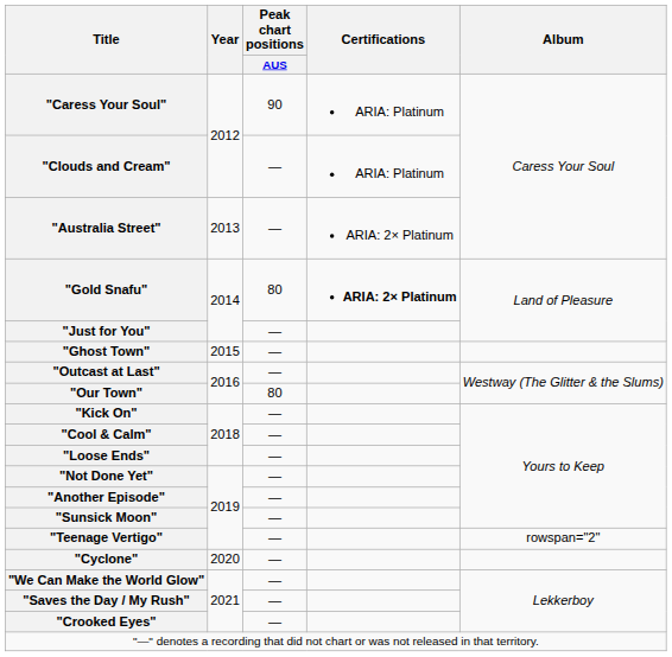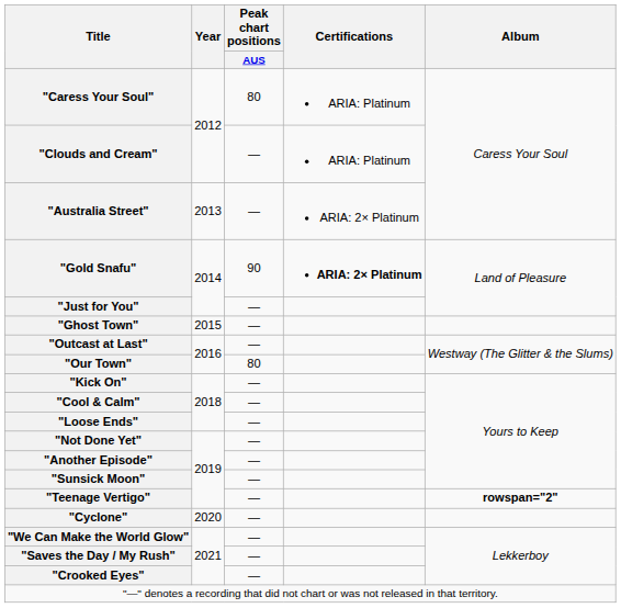"Caress Your Soul" | Peak chart positions / AUS: 90 -> 80
"Gold Snafu" | Peak chart positions / AUS: 80 -> 90
"Teenage Vertigo" | Album: normal -> bold
